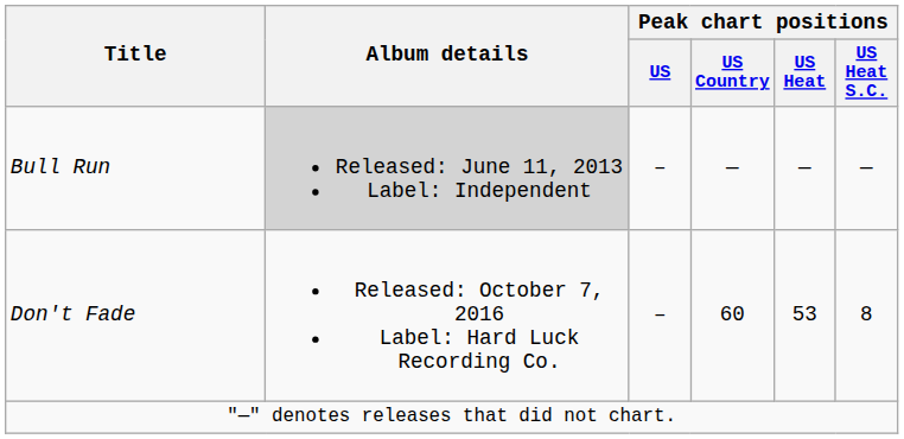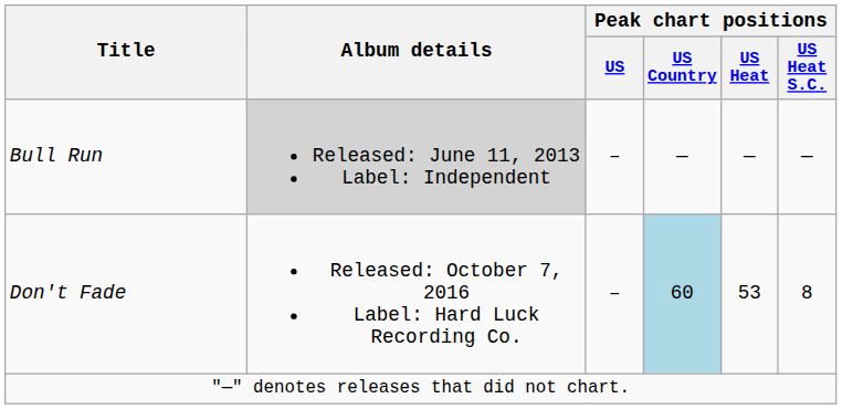Don't Fade | Peak chart positions / US Country: no background -> lightblue background
